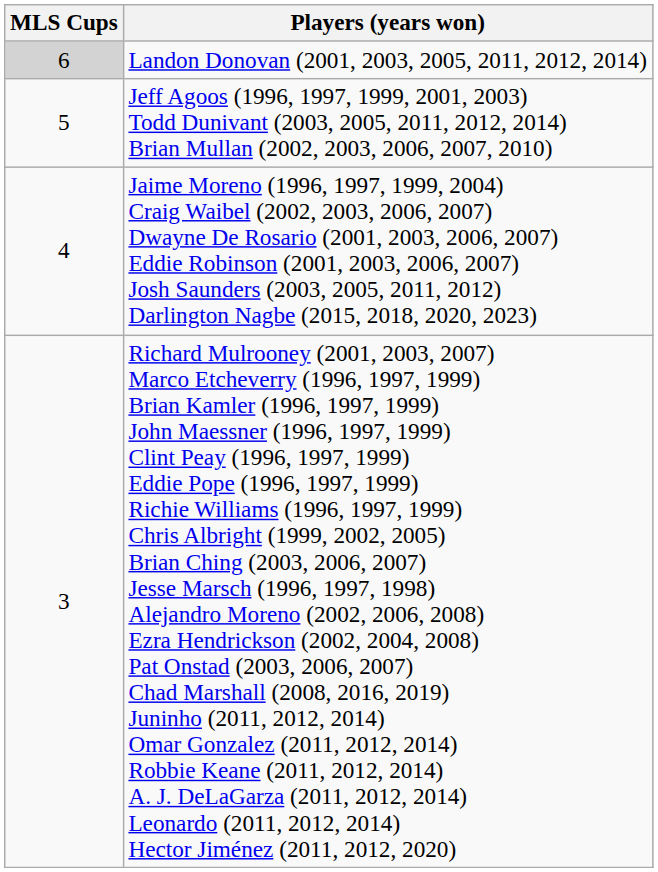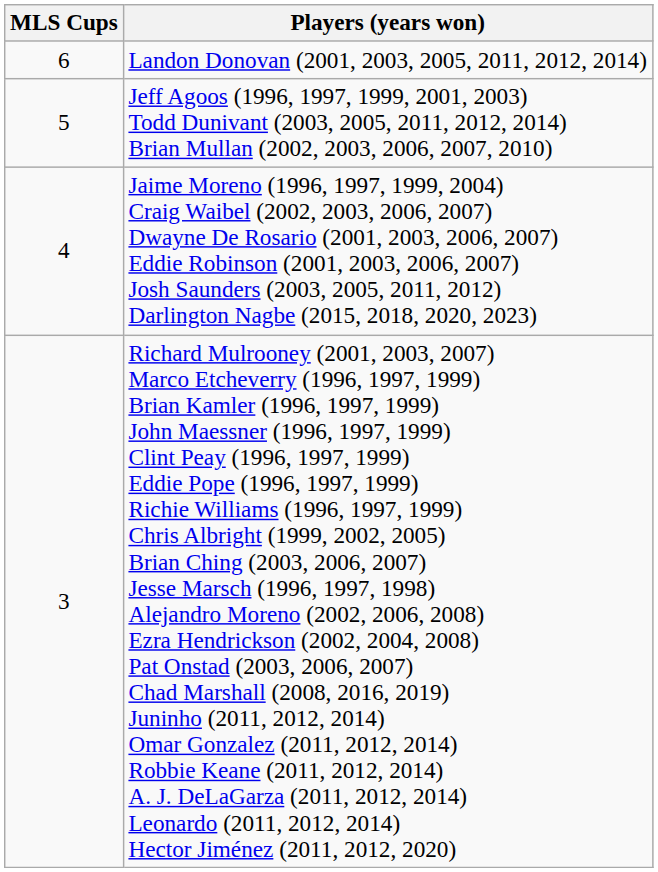Landon Donovan (2001, 2003, 2005, 2011, 2012, 2014) | MLS Cups: lightgrey background -> no background
